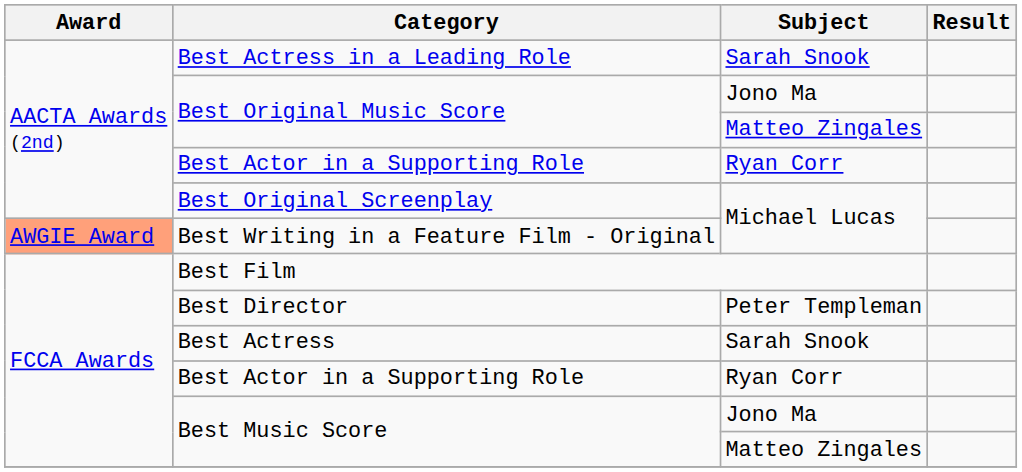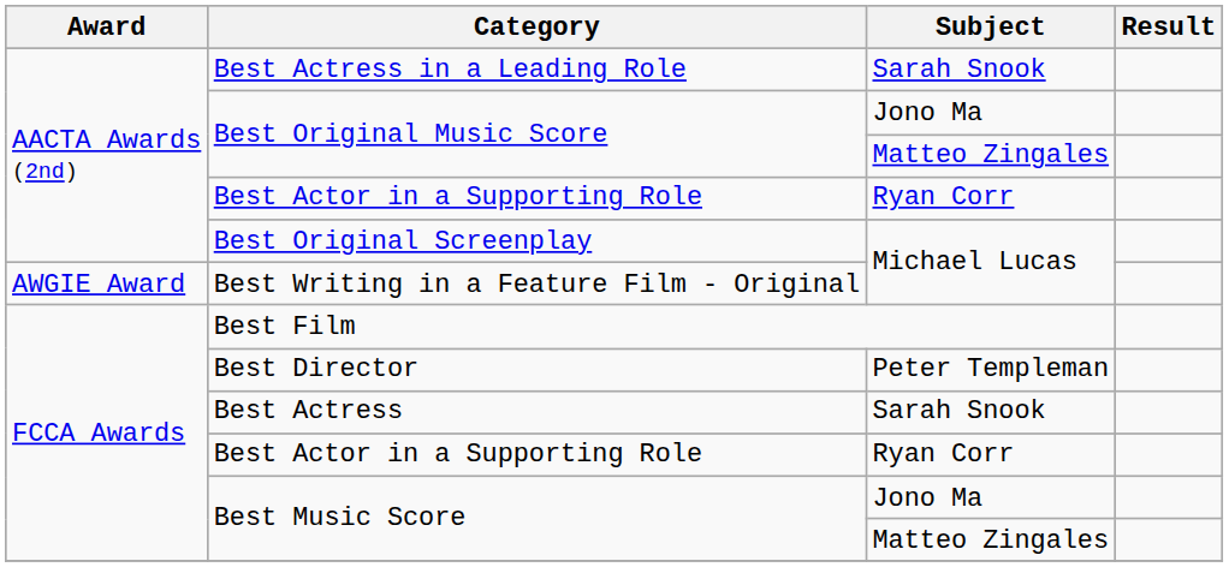Best Writing in a Feature Film - Original | Award: lightsalmon background -> no background
